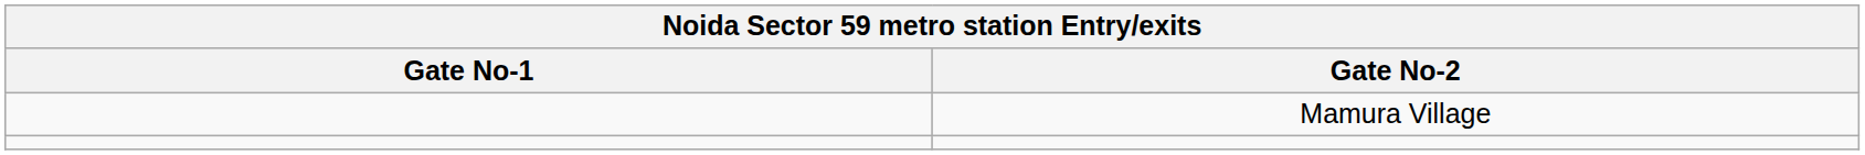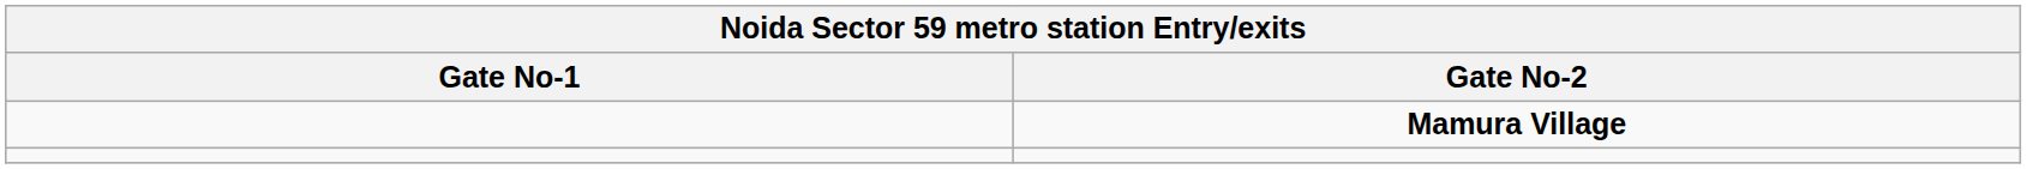Mamura Village | Gate No-2: normal -> bold
